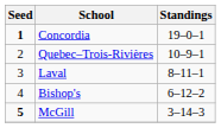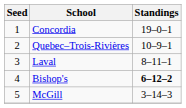Concordia | Seed: bold -> normal
Bishop's | Standings: normal -> bold
McGill | Seed: bold -> normal
